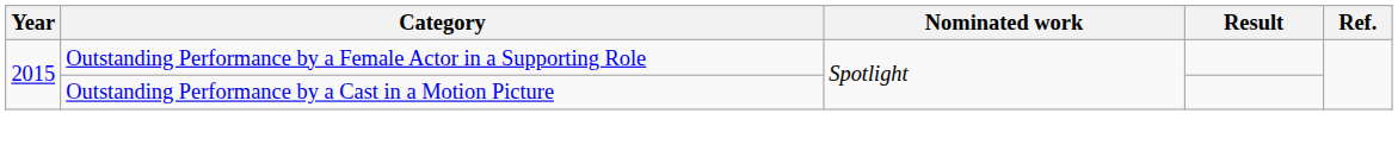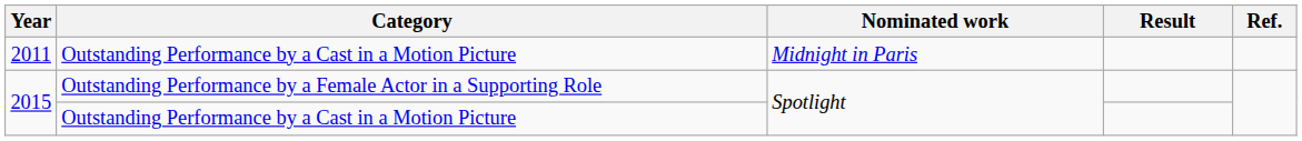+ row: 2011 | Outstanding Performance by a Cast in a Motion Picture | Midnight in Paris
